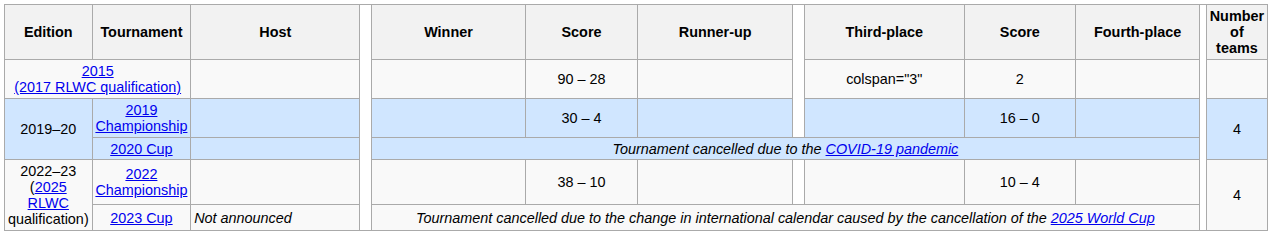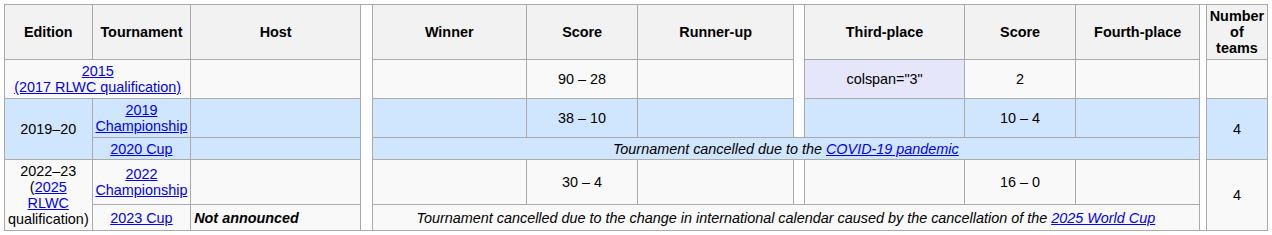2015 (2017 RLWC qualification) | Third-place: no background -> lavender background
2019 Championship | column 6: 30 – 4 -> 38 – 10
2019 Championship | column 10: 16 – 0 -> 10 – 4
2022 Championship | column 6: 38 – 10 -> 30 – 4
2022 Championship | column 10: 10 – 4 -> 16 – 0
2023 Cup | Host: normal -> bold
